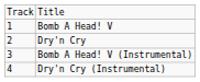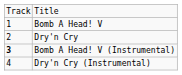Bomb A Head! V (Instrumental) | column 1: normal -> bold
